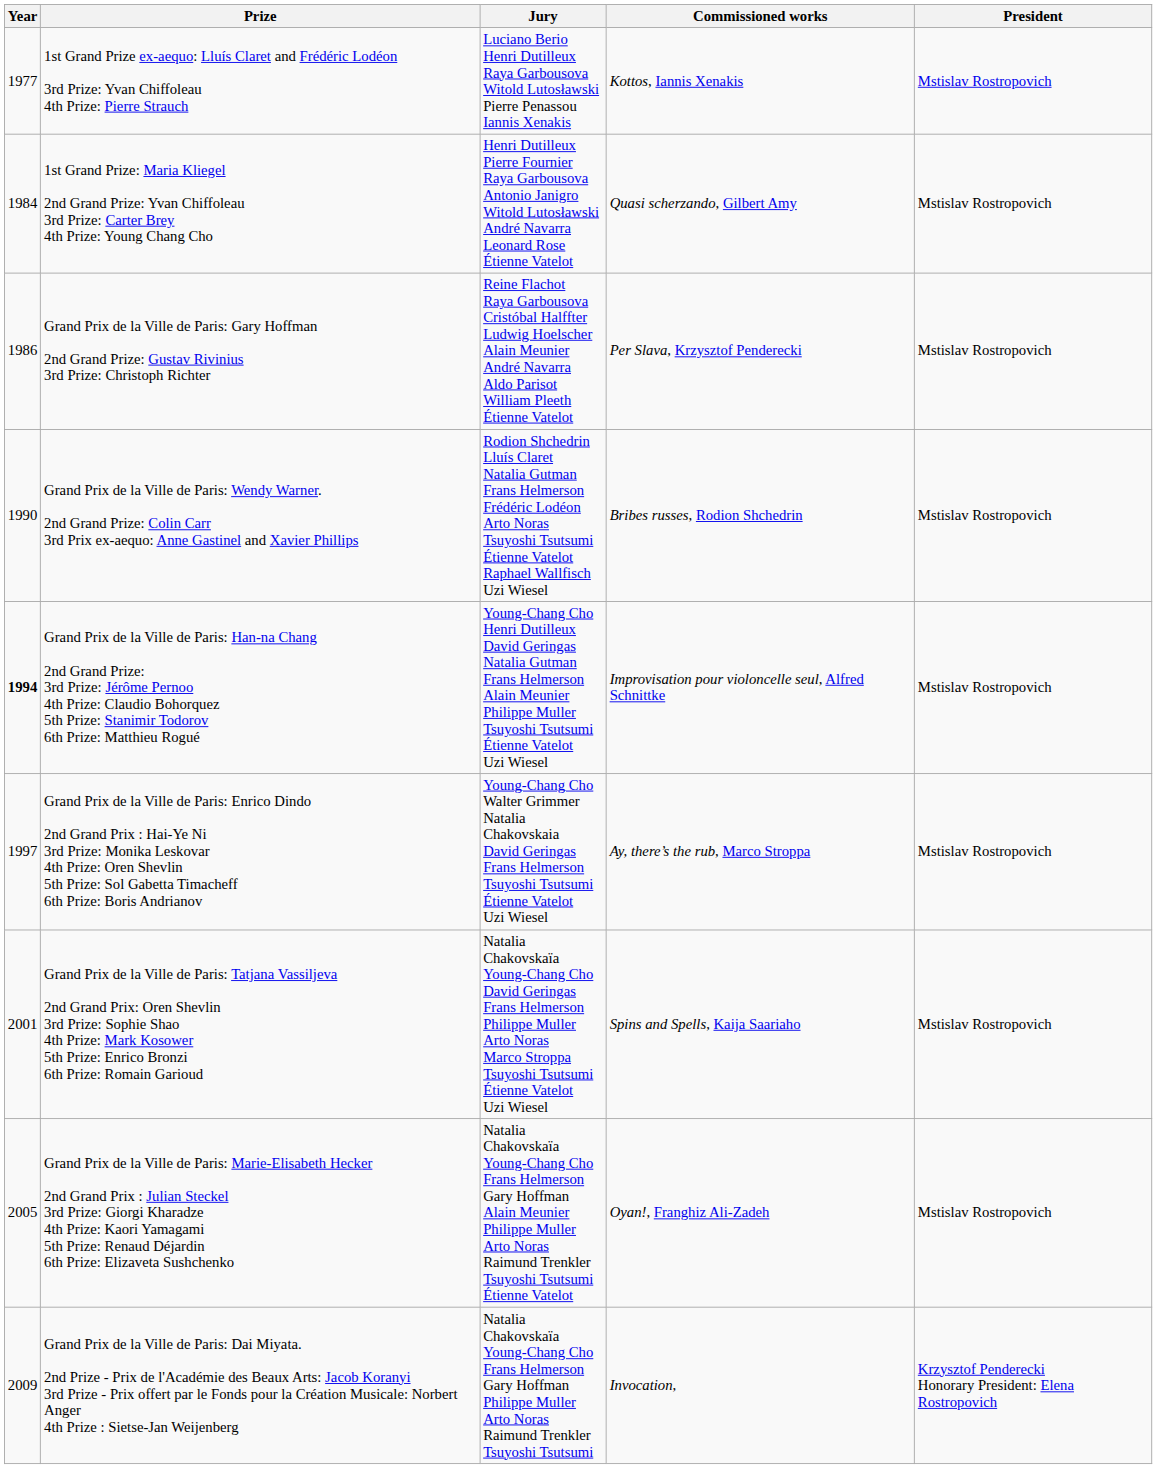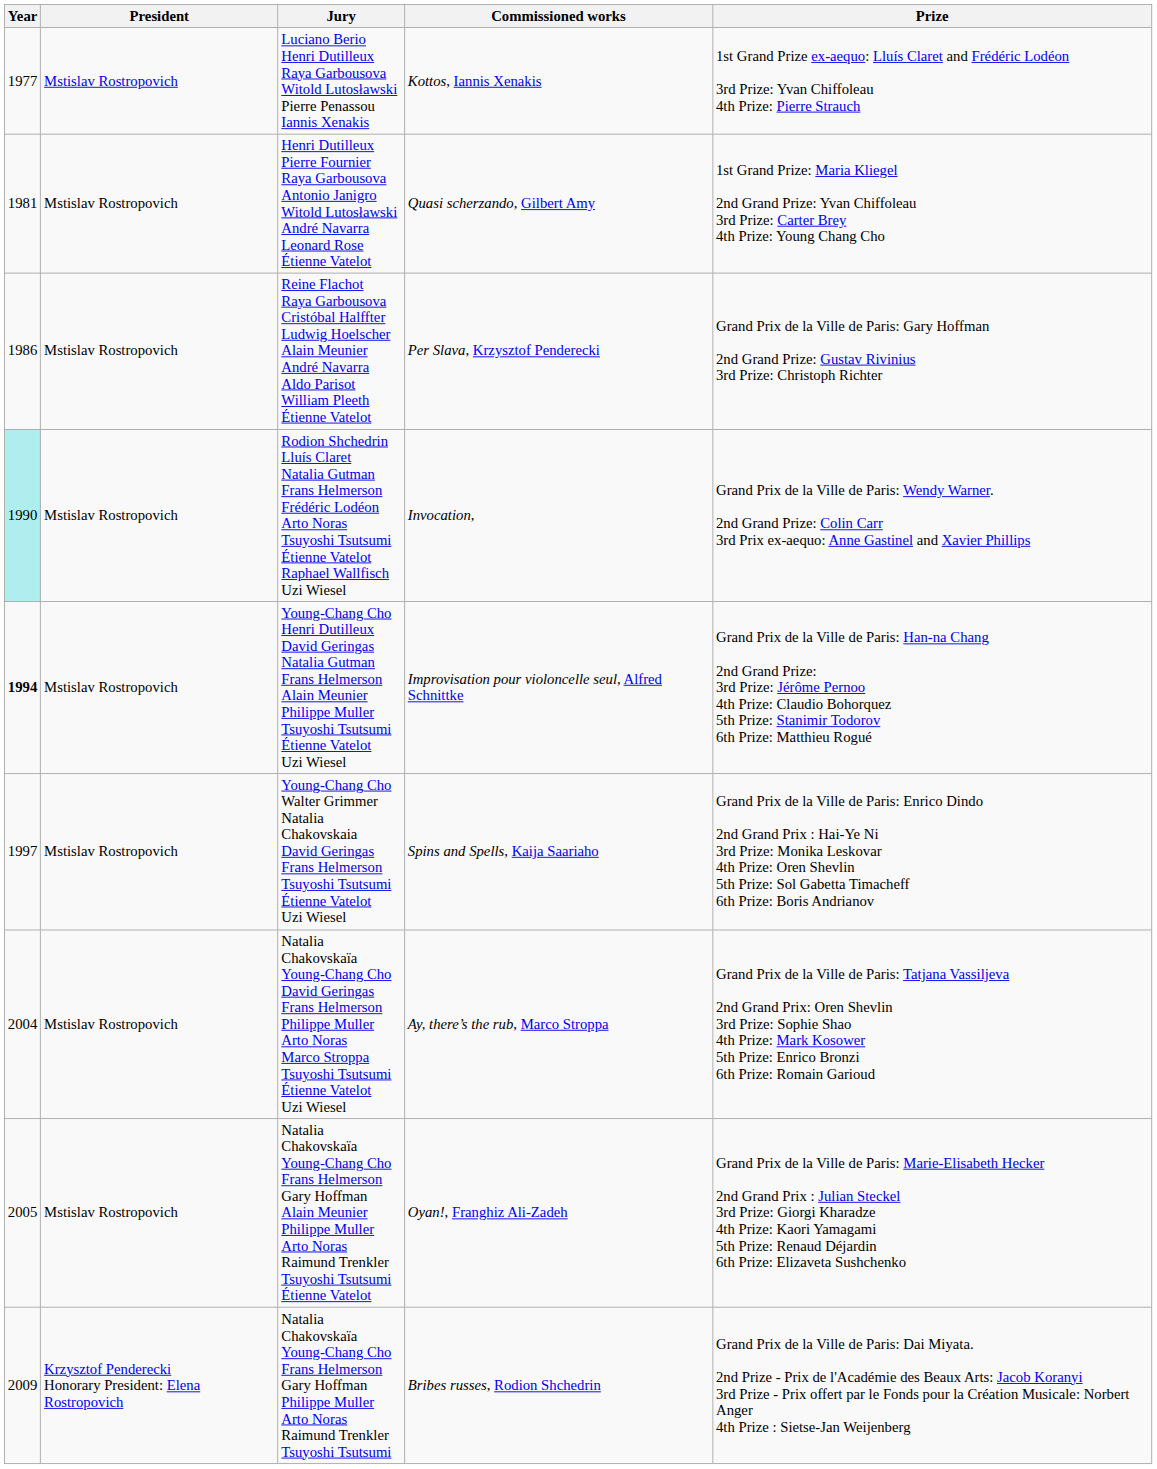columns swapped: President <-> Prize
row 3 | Year: 1984 -> 1981
row 5 | Year: no background -> paleturquoise background
row 5 | Commissioned works: Bribes russes, Rodion Shchedrin -> Invocation,
row 7 | Commissioned works: Ay, there’s the rub, Marco Stroppa -> Spins and Spells, Kaija Saariaho
row 8 | Year: 2001 -> 2004
row 8 | Commissioned works: Spins and Spells, Kaija Saariaho -> Ay, there’s the rub, Marco Stroppa
row 10 | Commissioned works: Invocation, -> Bribes russes, Rodion Shchedrin
